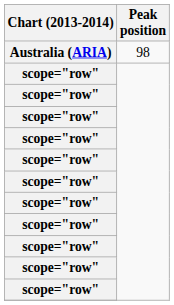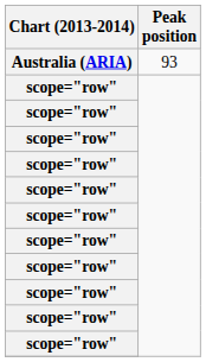Australia (ARIA) | Peak position: 98 -> 93
